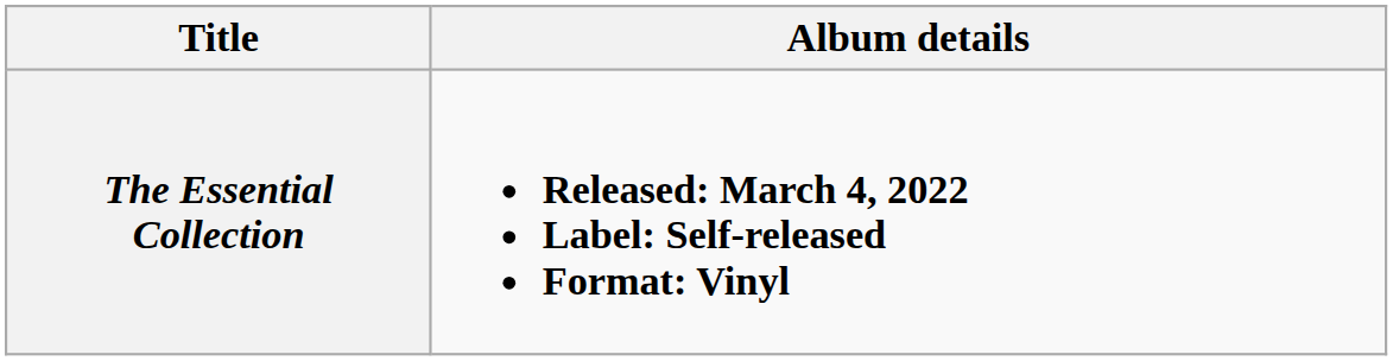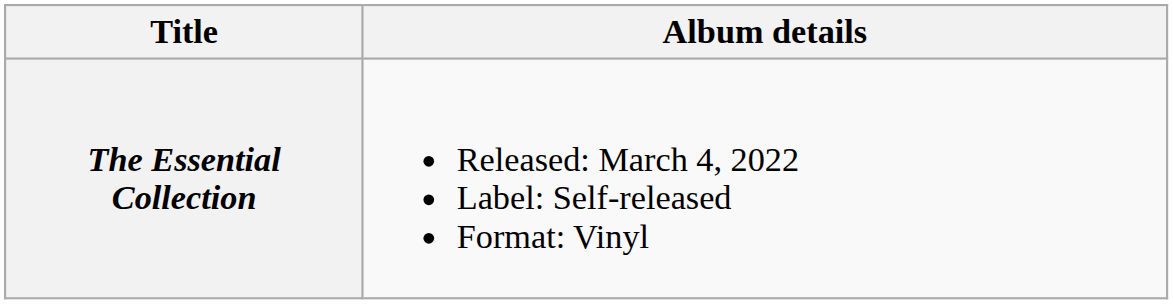The Essential Collection | Album details: bold -> normal
